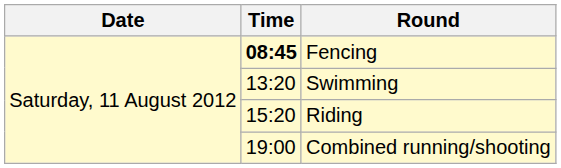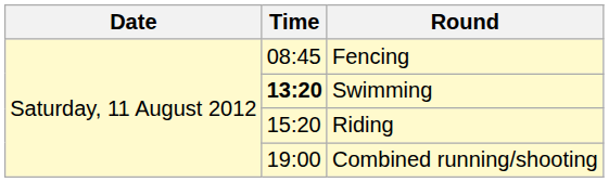Fencing | Time: bold -> normal
Swimming | Time: normal -> bold
